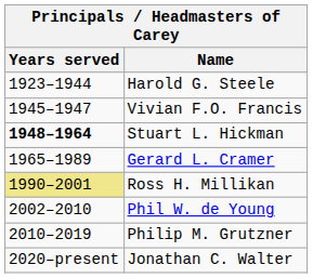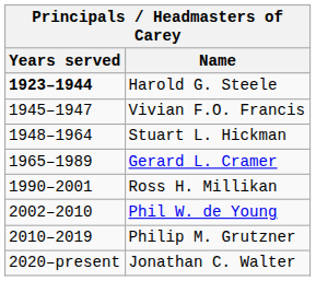Harold G. Steele | Years served: normal -> bold
Stuart L. Hickman | Years served: bold -> normal
Ross H. Millikan | Years served: khaki background -> no background
